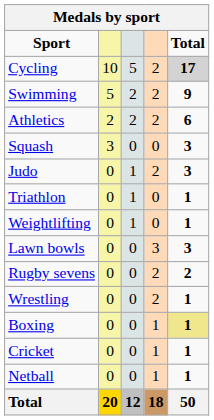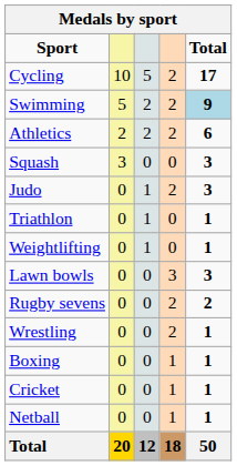Cycling | Total: lightgrey background -> no background
Swimming | Total: no background -> lightblue background
Boxing | Total: khaki background -> no background
